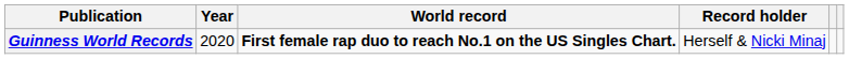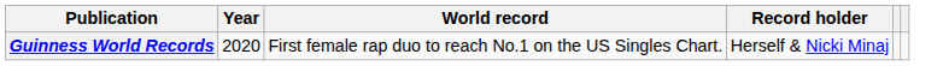Guinness World Records | World record: bold -> normal
